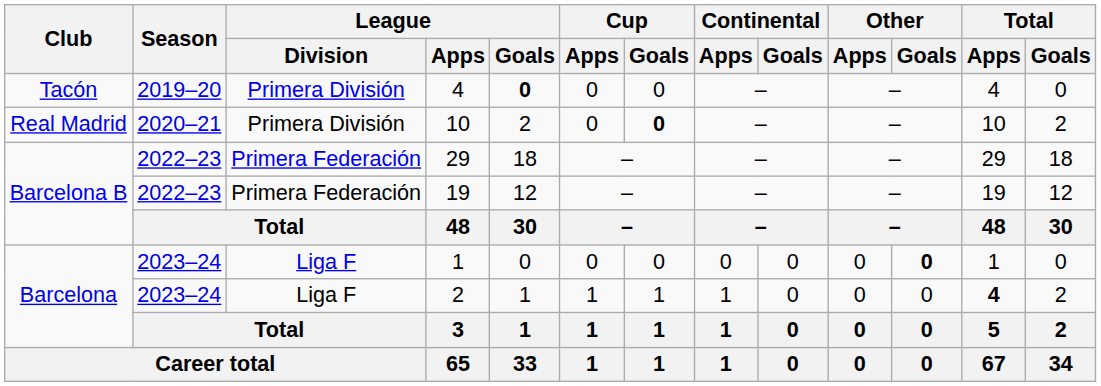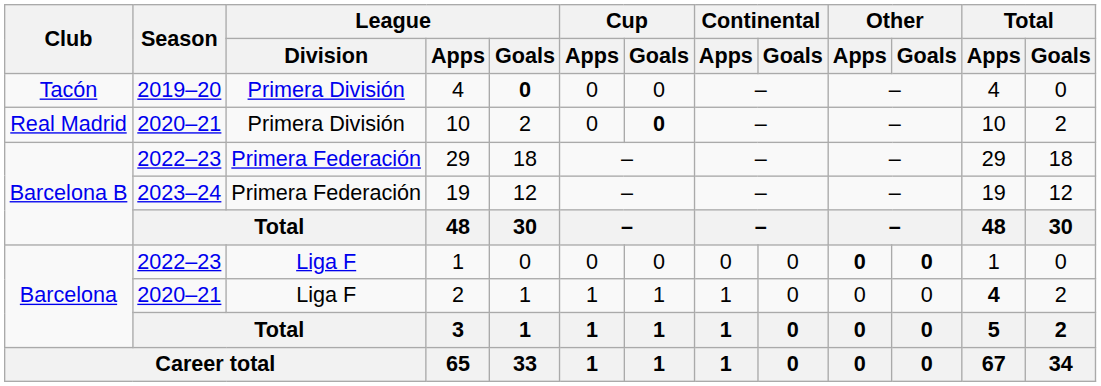row 6 | Season: 2022–23 -> 2023–24
row 8 | Season: 2023–24 -> 2022–23
row 8 | Other / Apps: normal -> bold
row 9 | Season: 2023–24 -> 2020–21
